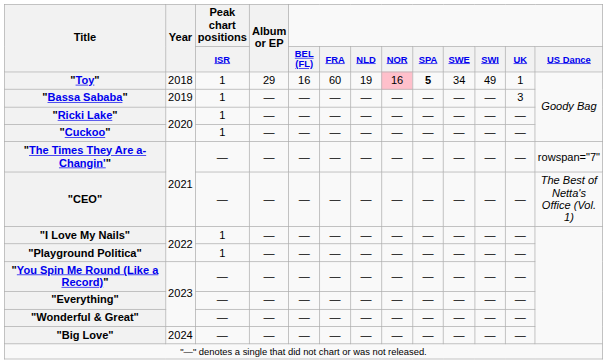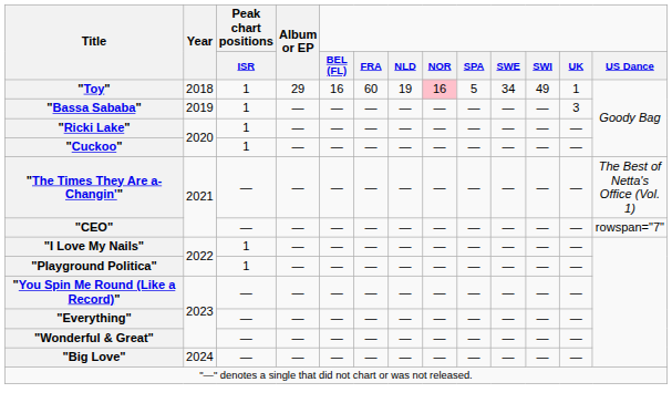"Toy" | SPA: bold -> normal
"The Times They Are a-Changin'" | US Dance: rowspan="7" -> The Best of Netta's Office (Vol. 1)
"CEO" | US Dance: The Best of Netta's Office (Vol. 1) -> rowspan="7"
